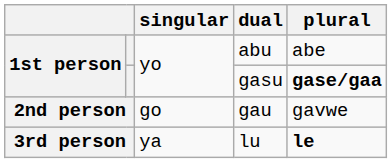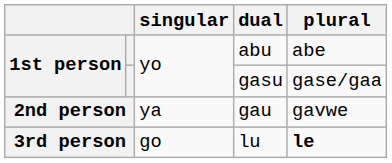gasu | plural: bold -> normal
gau | singular: go -> ya
lu | singular: ya -> go
